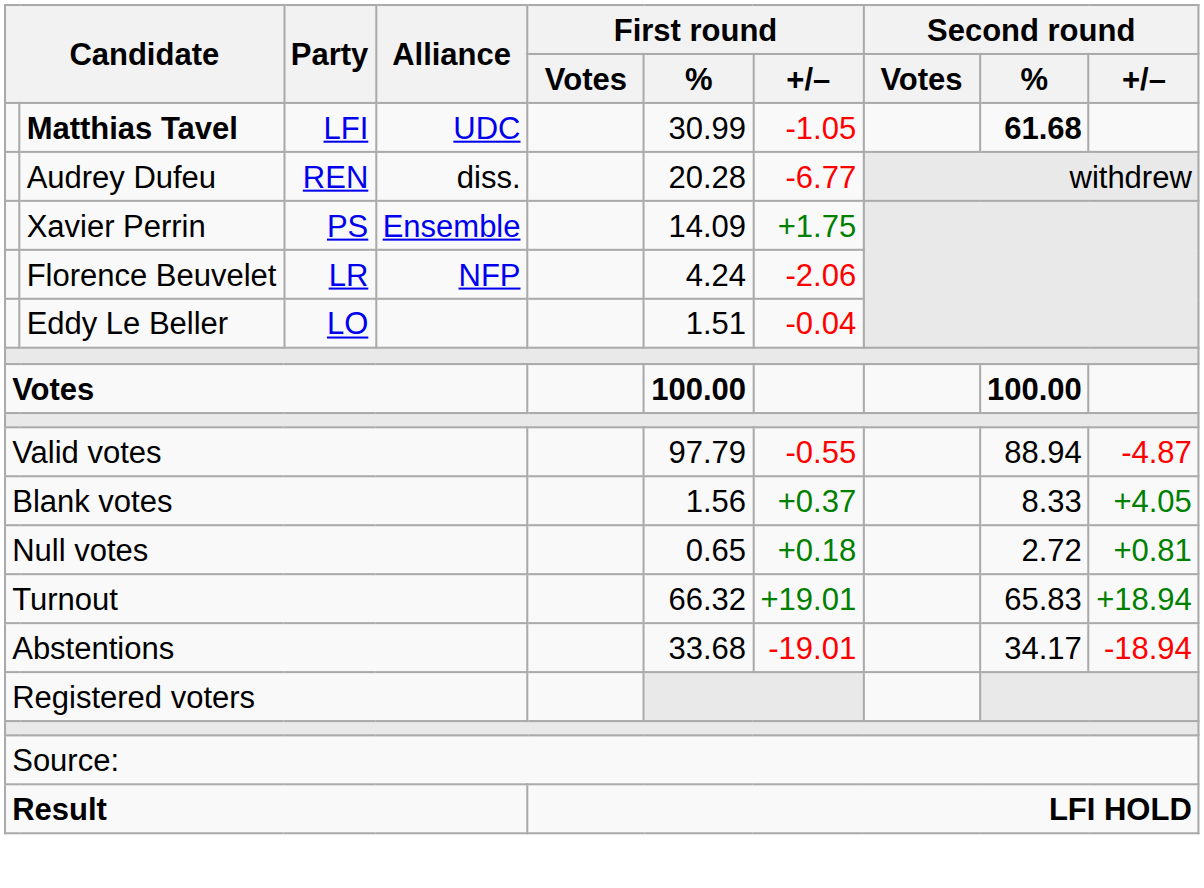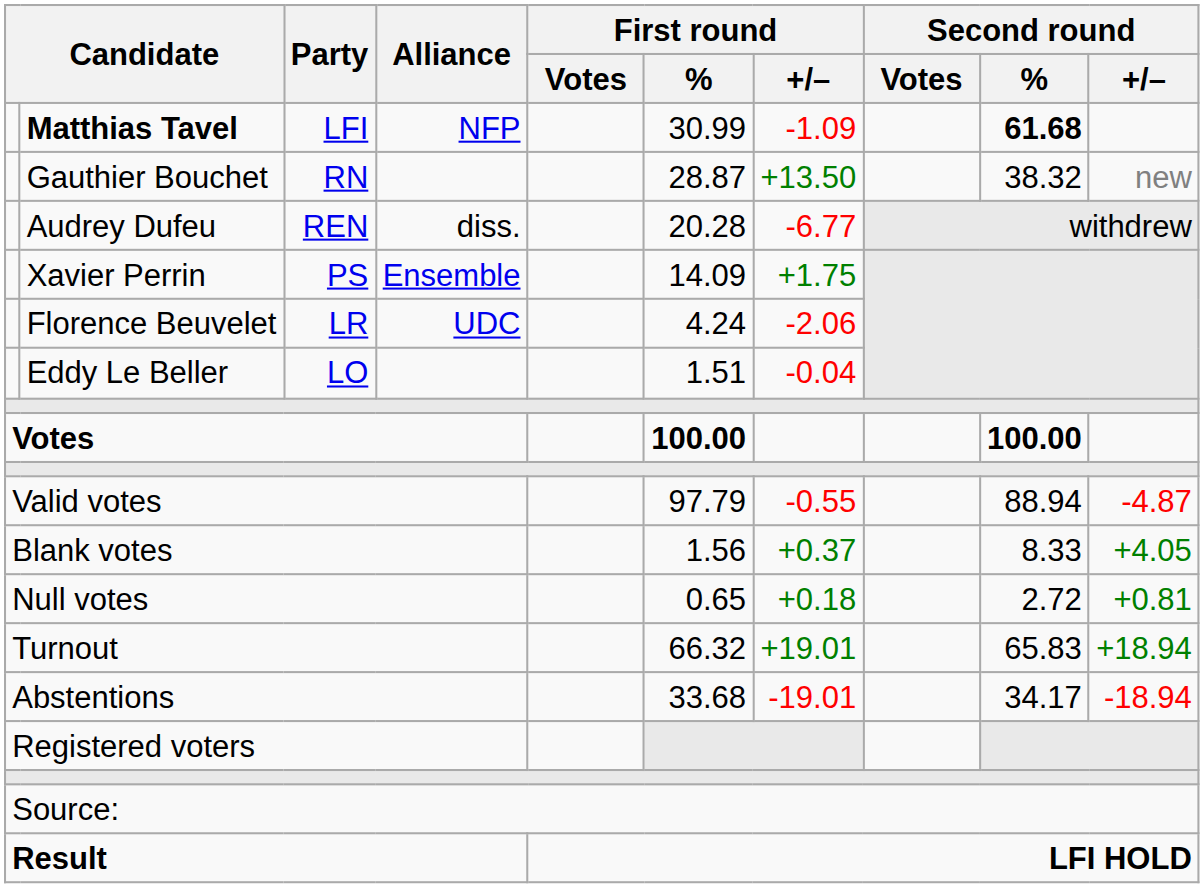Matthias Tavel | Alliance: UDC -> NFP
Matthias Tavel | First round / +/–: -1.05 -> -1.09
+ row: Gauthier Bouchet | RN | 28.87 | +13.50 | 38.32 | new
Florence Beuvelet | Alliance: NFP -> UDC
